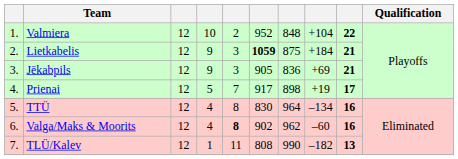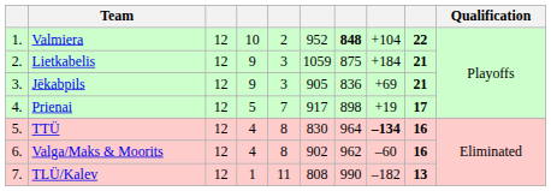Valmiera | column 7: normal -> bold
Lietkabelis | column 6: bold -> normal
TTÜ | column 8: normal -> bold
Valga/Maks & Moorits | column 5: bold -> normal
